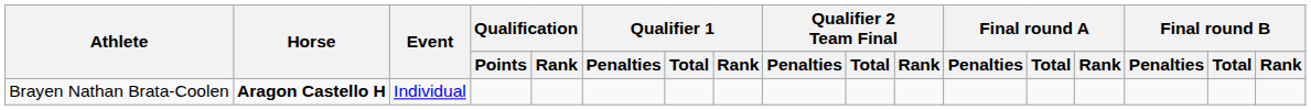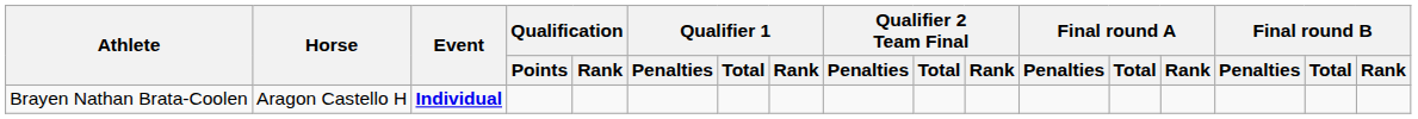Brayen Nathan Brata-Coolen | Horse: bold -> normal
Brayen Nathan Brata-Coolen | Event: normal -> bold
